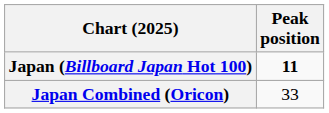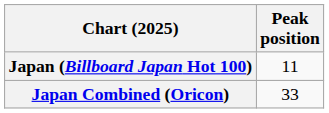Japan (Billboard Japan Hot 100) | Peak position: bold -> normal
